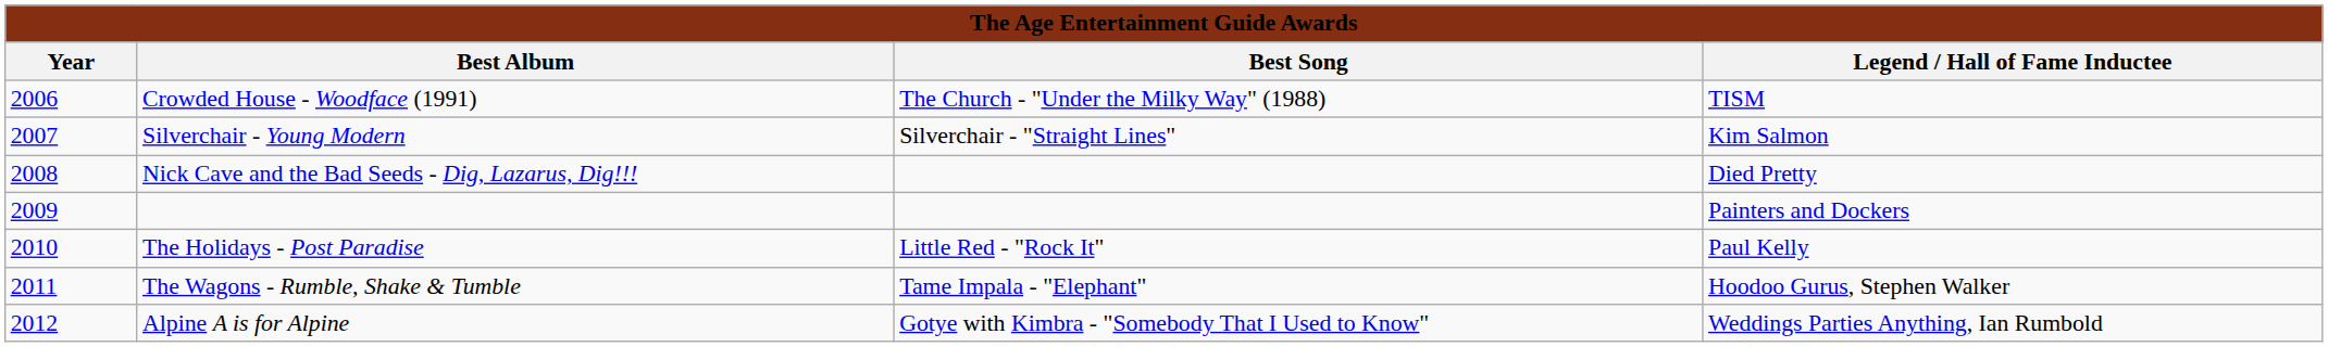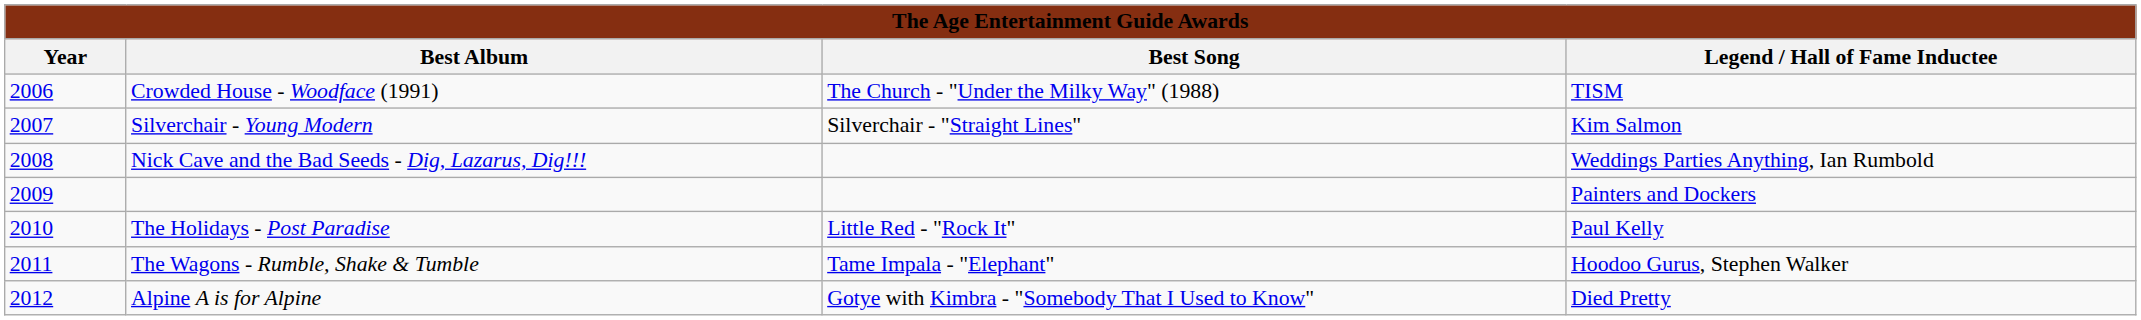Nick Cave and the Bad Seeds - Dig, Lazarus, Dig!!! | Legend / Hall of Fame Inductee: Died Pretty -> Weddings Parties Anything, Ian Rumbold
Alpine A is for Alpine | Legend / Hall of Fame Inductee: Weddings Parties Anything, Ian Rumbold -> Died Pretty
